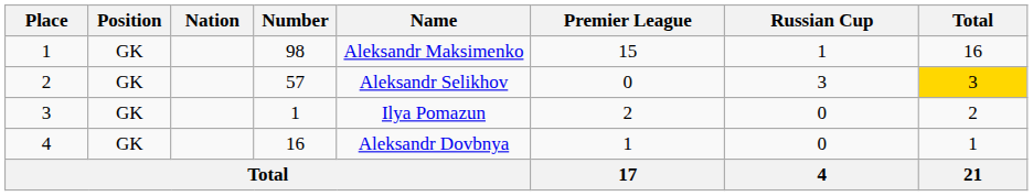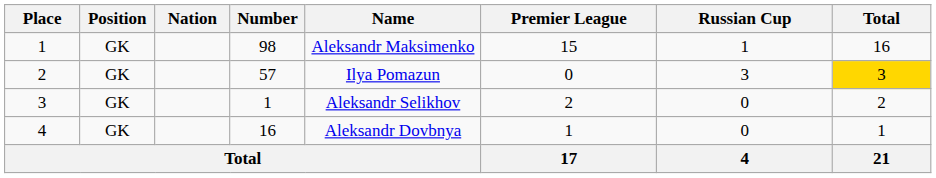row 3 | Name: Aleksandr Selikhov -> Ilya Pomazun
row 4 | Name: Ilya Pomazun -> Aleksandr Selikhov
